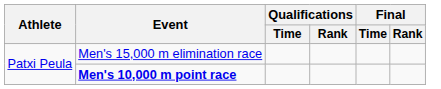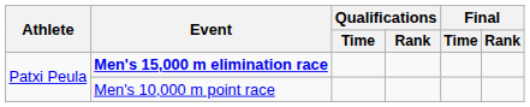Men's 15,000 m elimination race | Event: normal -> bold
Men's 10,000 m point race | Event: bold -> normal
